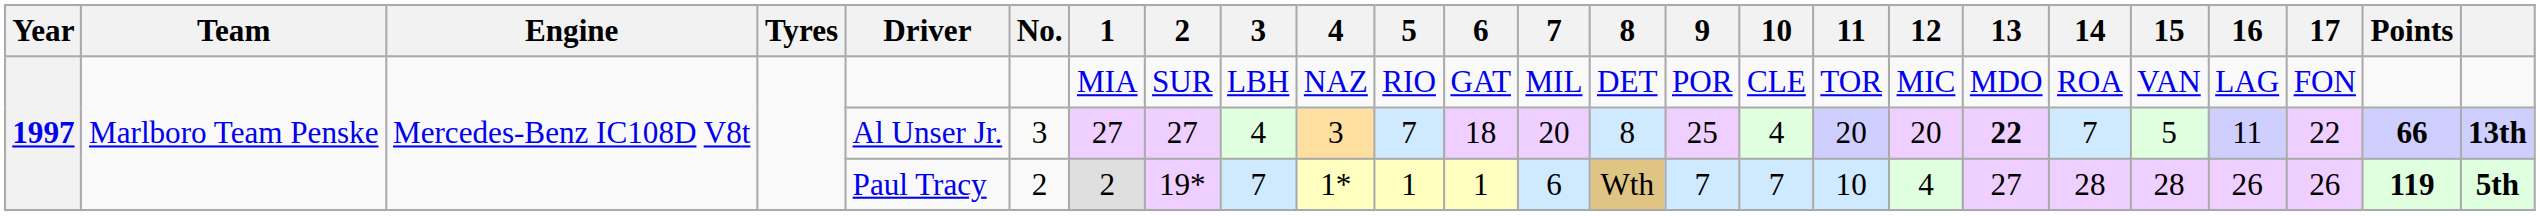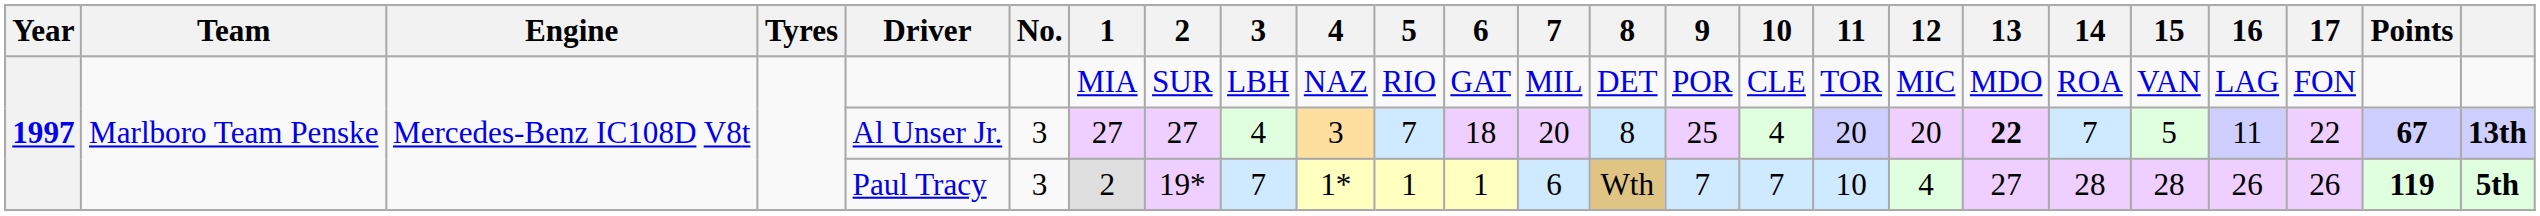row 3 | Points: 66 -> 67
row 4 | No.: 2 -> 3
